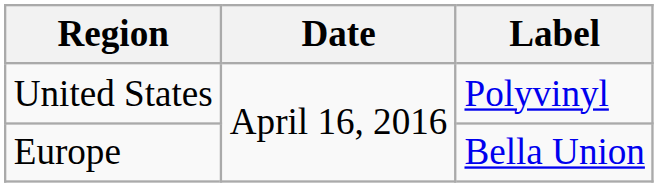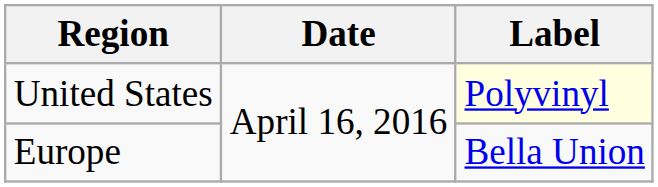United States | Label: no background -> lightyellow background
